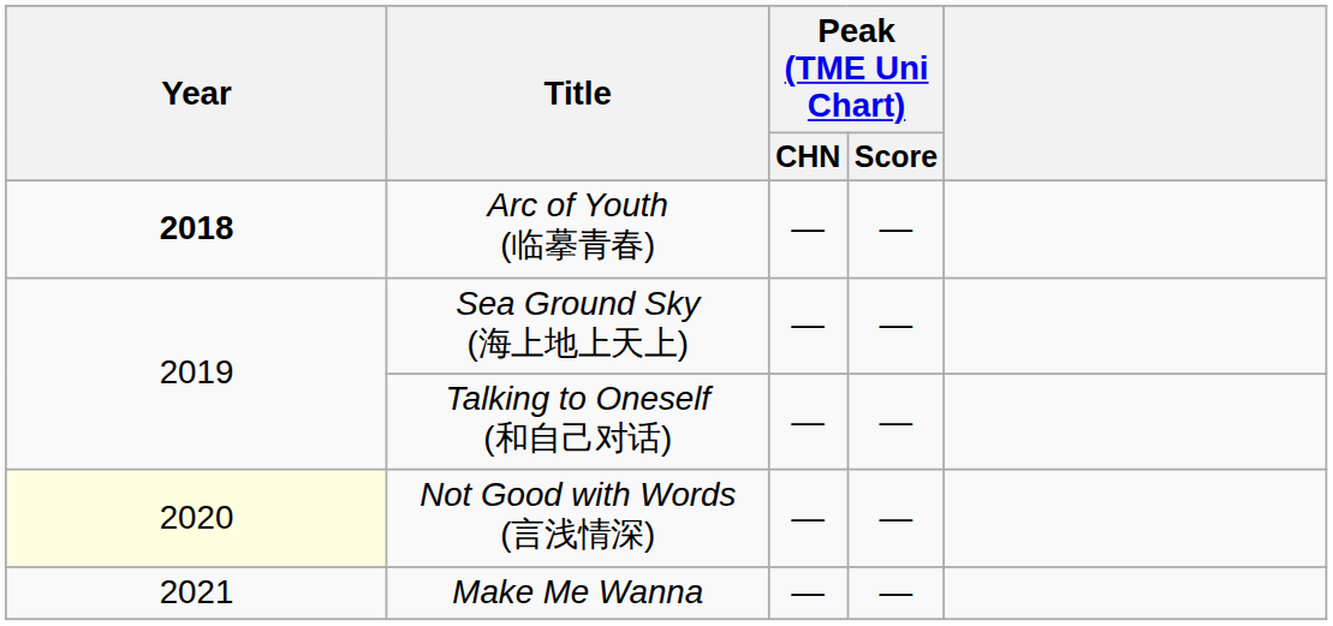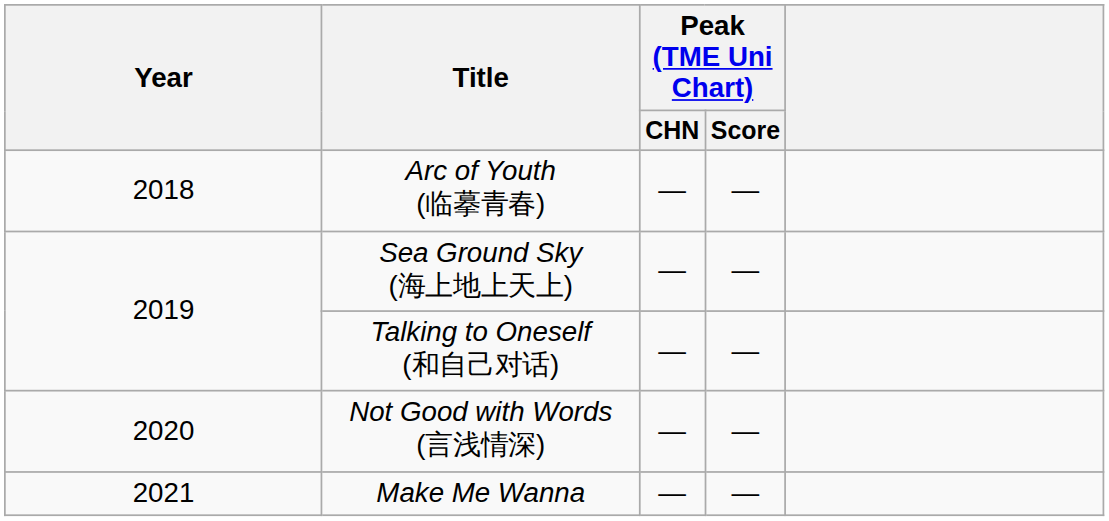Arc of Youth (临摹青春) | Year: bold -> normal
Not Good with Words (言浅情深) | Year: lightyellow background -> no background
